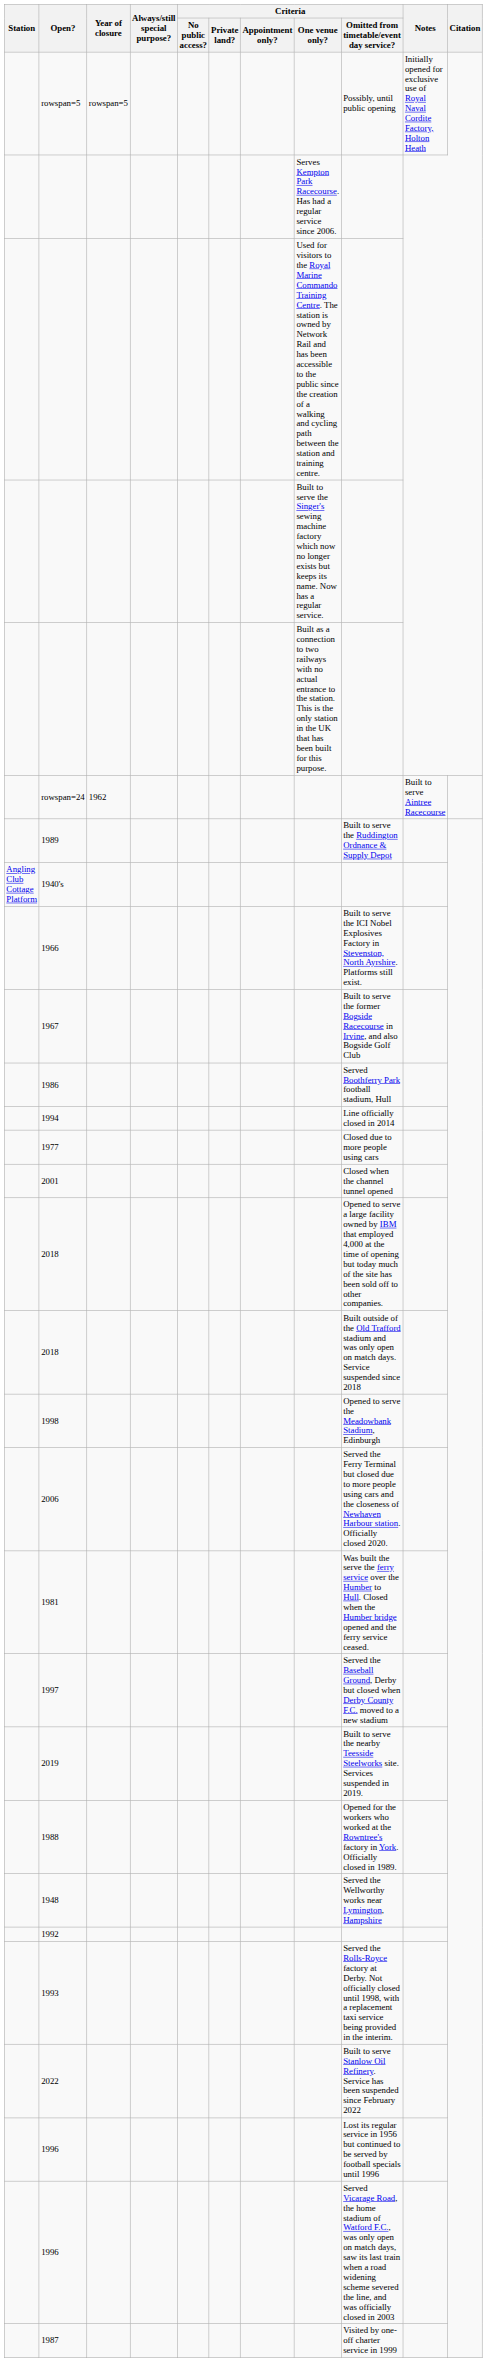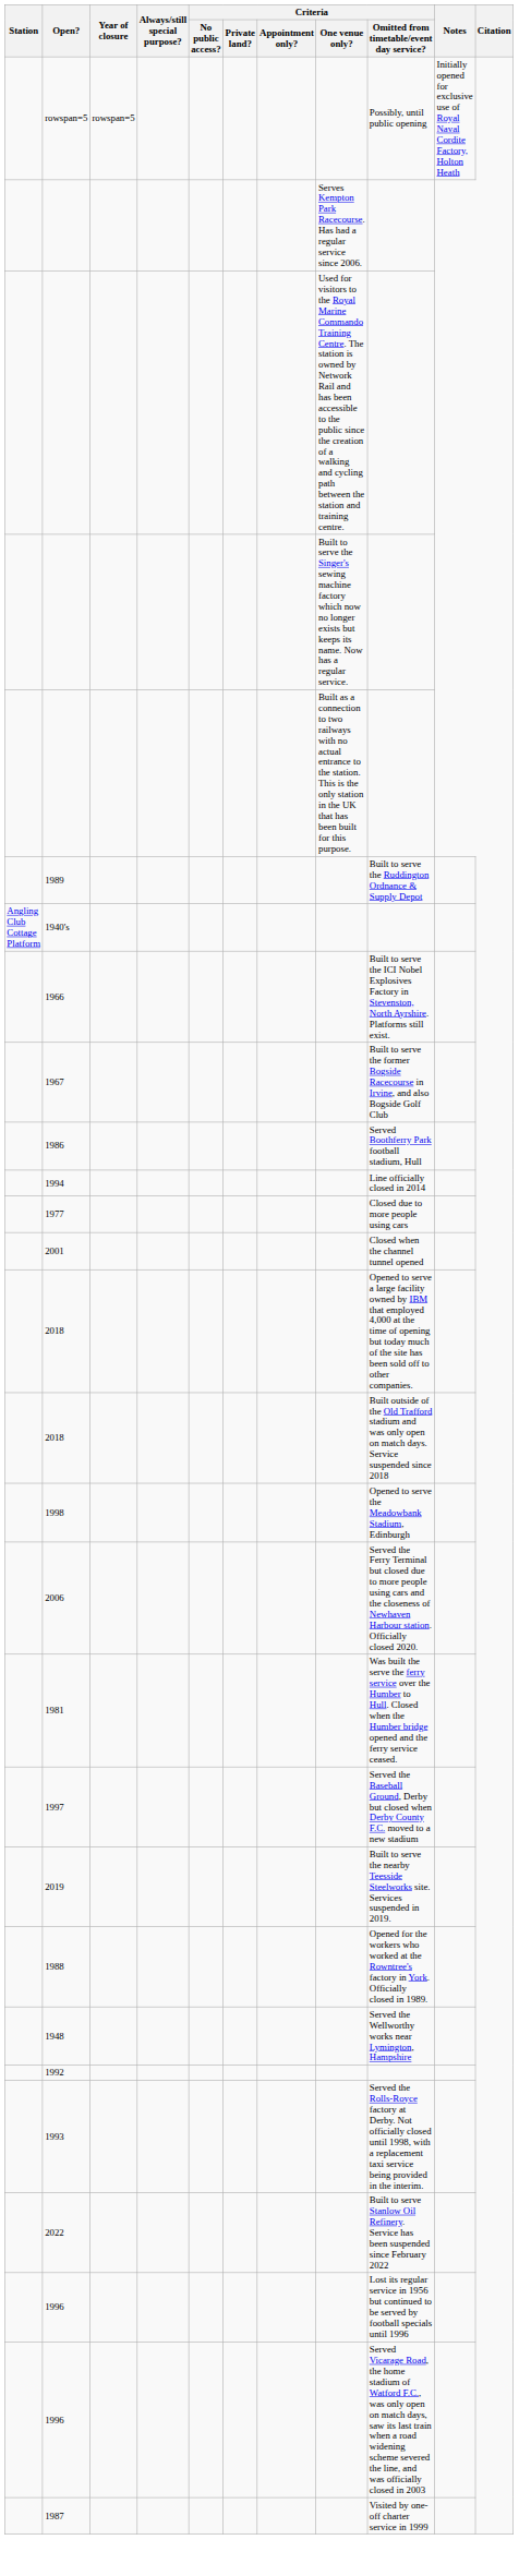- row: rowspan=24 | 1962 | Built to serve Aintree Racecourse
